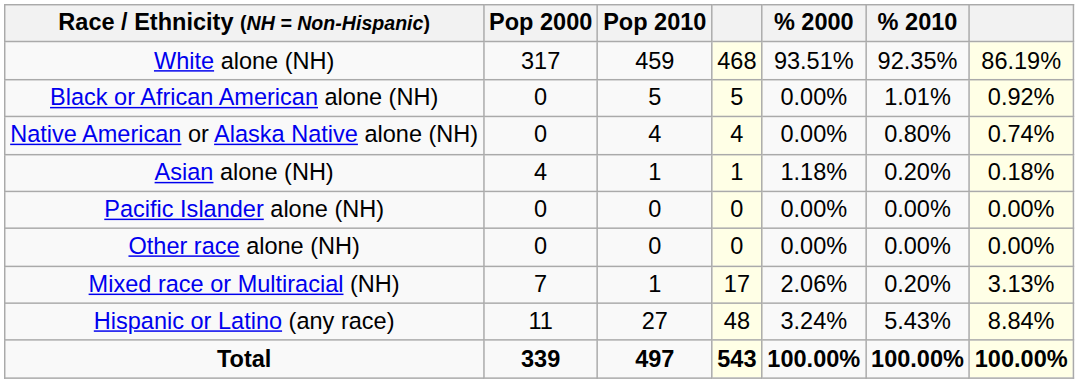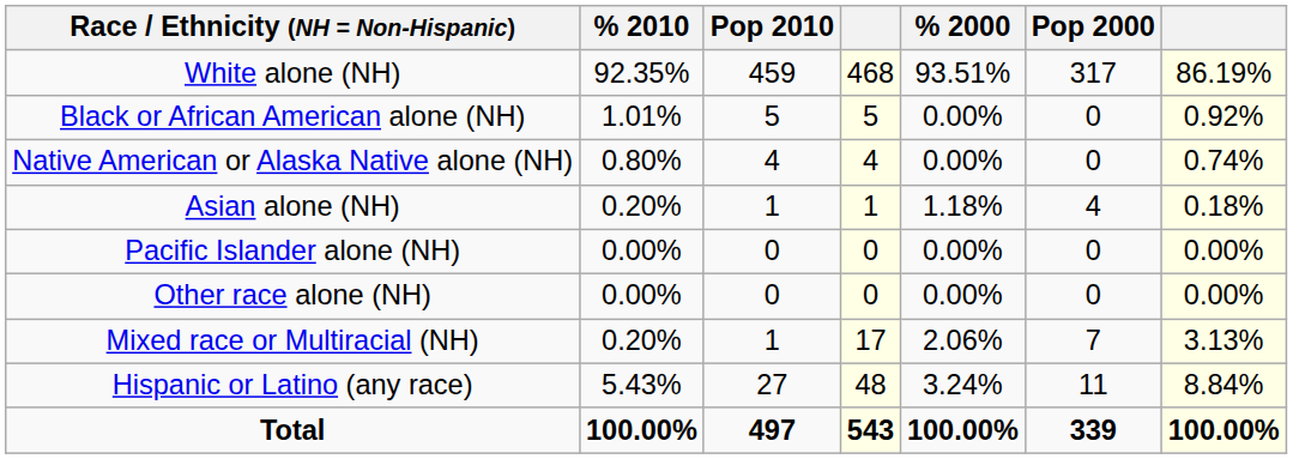columns swapped: Pop 2000 <-> % 2010
